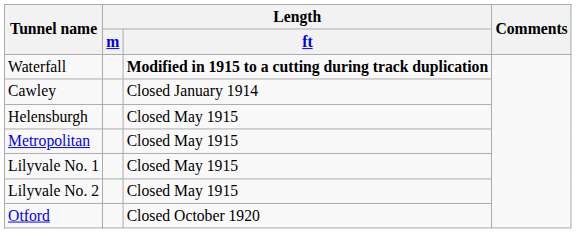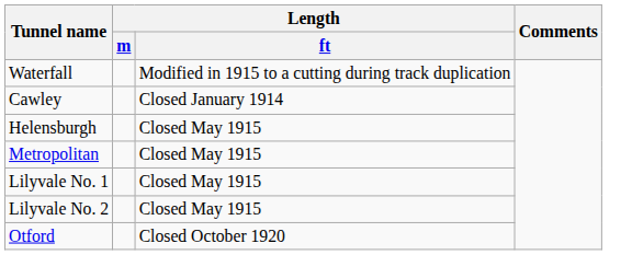Waterfall | Length / ft: bold -> normal
